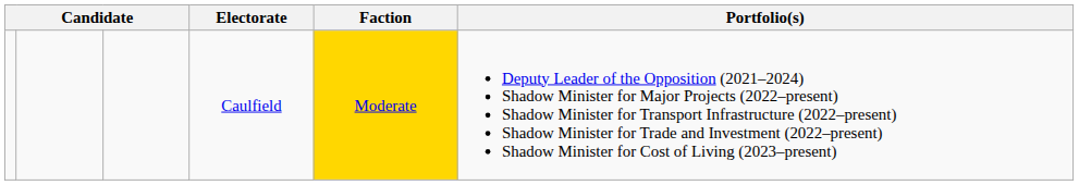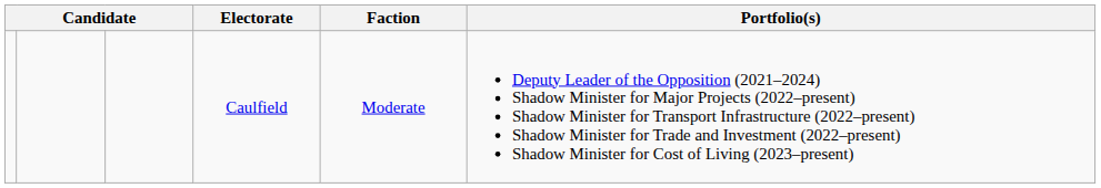Caulfield | Faction: gold background -> no background
